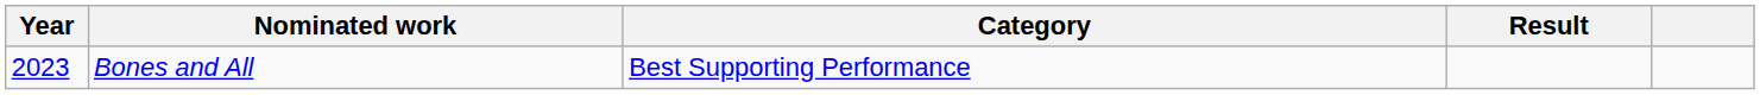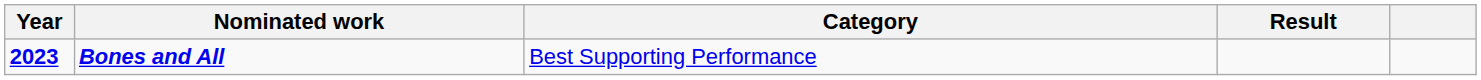row 2 | Year: normal -> bold
row 2 | Nominated work: normal -> bold
